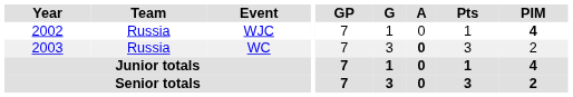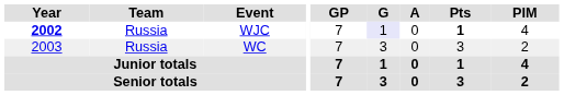WJC | Year: normal -> bold
WJC | G: no background -> lavender background
WJC | Pts: normal -> bold
WJC | PIM: bold -> normal
WC | A: bold -> normal
